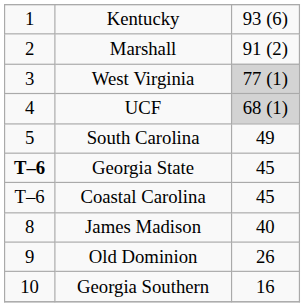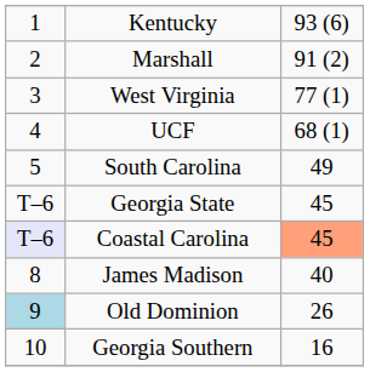West Virginia | column 3: lightgrey background -> no background
UCF | column 3: lightgrey background -> no background
Georgia State | column 1: bold -> normal
Coastal Carolina | column 1: no background -> lavender background
Coastal Carolina | column 3: no background -> lightsalmon background
Old Dominion | column 1: no background -> lightblue background
